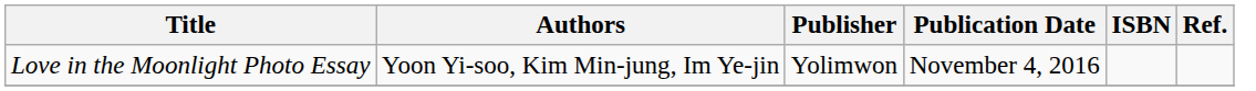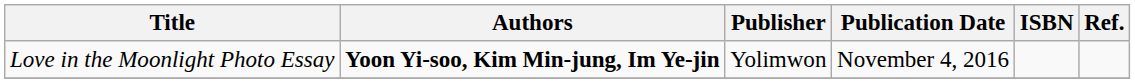Love in the Moonlight Photo Essay | Authors: normal -> bold
